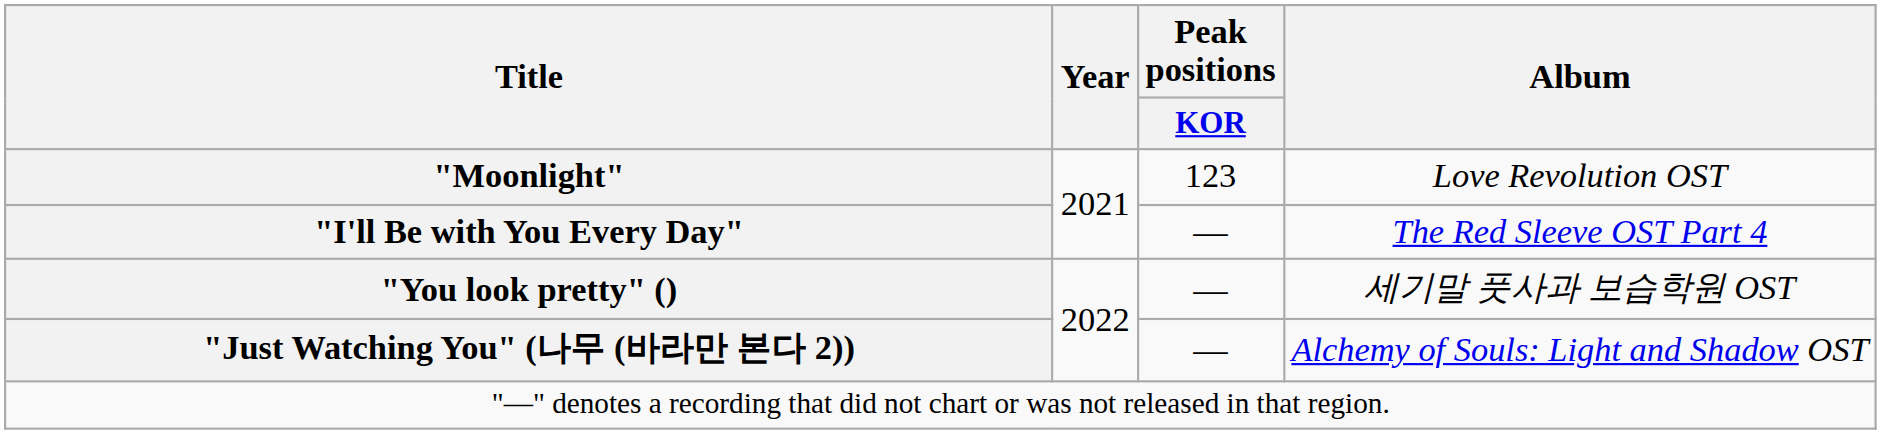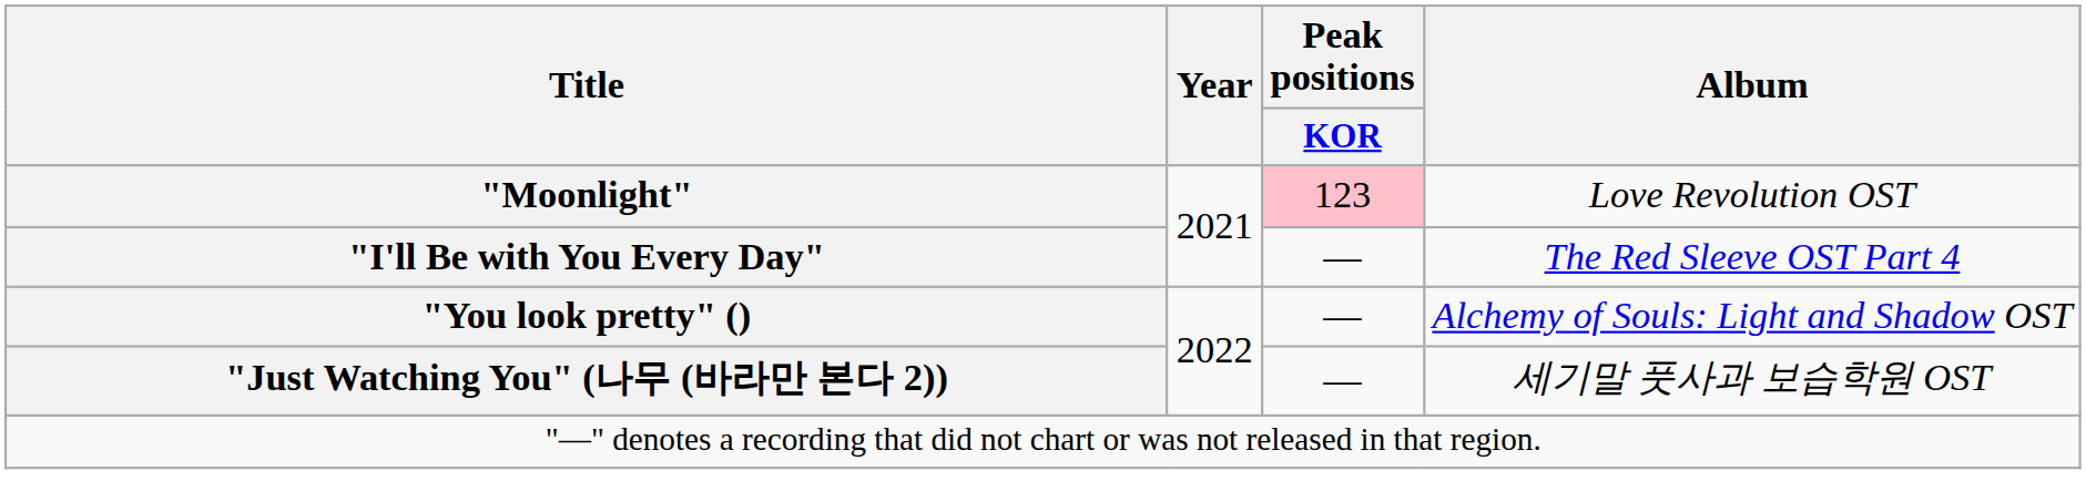"Moonlight" | Peak positions / KOR: no background -> pink background
"You look pretty" () | Album: 세기말 풋사과 보습학원 OST -> Alchemy of Souls: Light and Shadow OST
"Just Watching You" (나무 (바라만 본다 2)) | Album: Alchemy of Souls: Light and Shadow OST -> 세기말 풋사과 보습학원 OST
